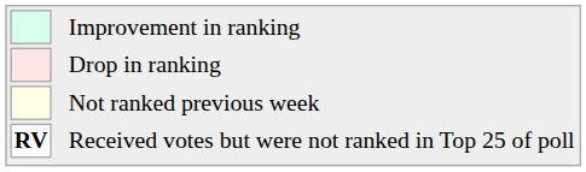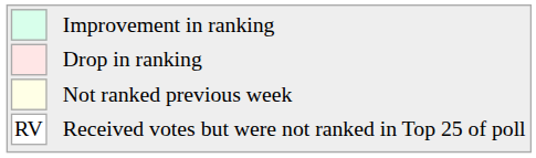Received votes but were not ranked in Top 25 of poll | column 1: bold -> normal
